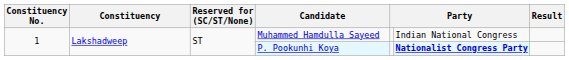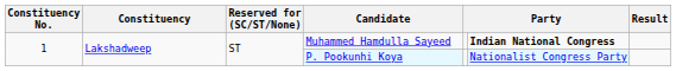Muhammed Hamdulla Sayeed | column 6: normal -> bold
P. Pookunhi Koya | column 6: bold -> normal
